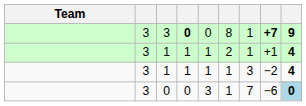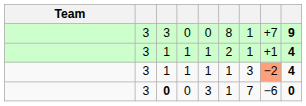row 2 | column 4: bold -> normal
row 2 | column 8: bold -> normal
row 4 | column 8: no background -> lightsalmon background
row 5 | column 3: normal -> bold
row 5 | column 9: lightblue background -> no background
